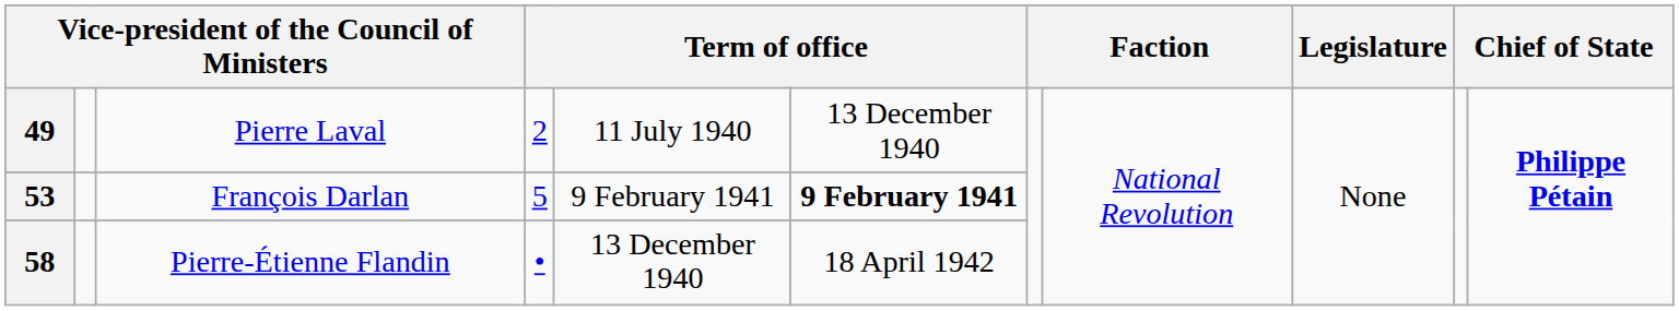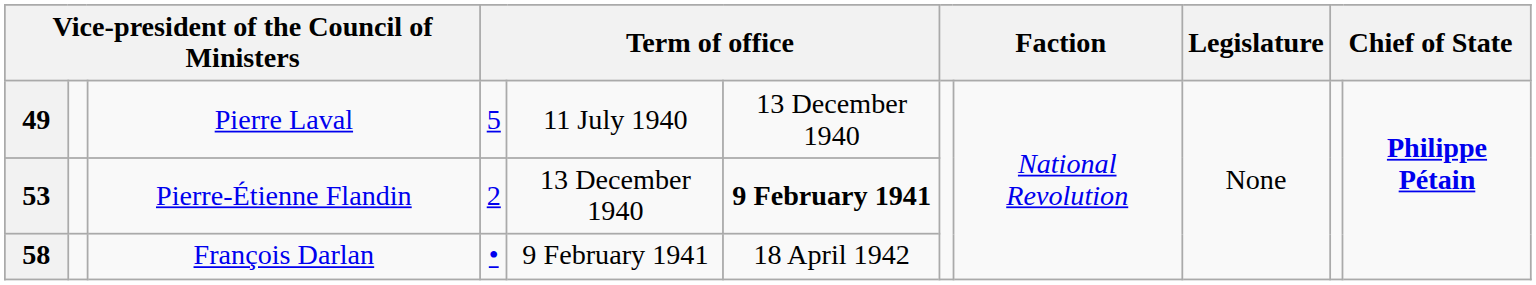49 | column 4: 2 -> 5
53 | column 3: François Darlan -> Pierre-Étienne Flandin
53 | column 4: 5 -> 2
53 | column 5: 9 February 1941 -> 13 December 1940
58 | column 3: Pierre-Étienne Flandin -> François Darlan
58 | column 5: 13 December 1940 -> 9 February 1941
